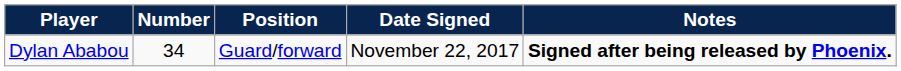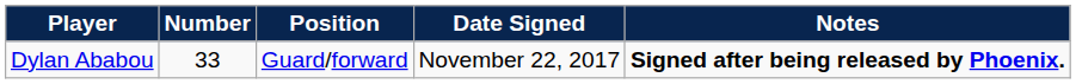Dylan Ababou | Number: 34 -> 33
